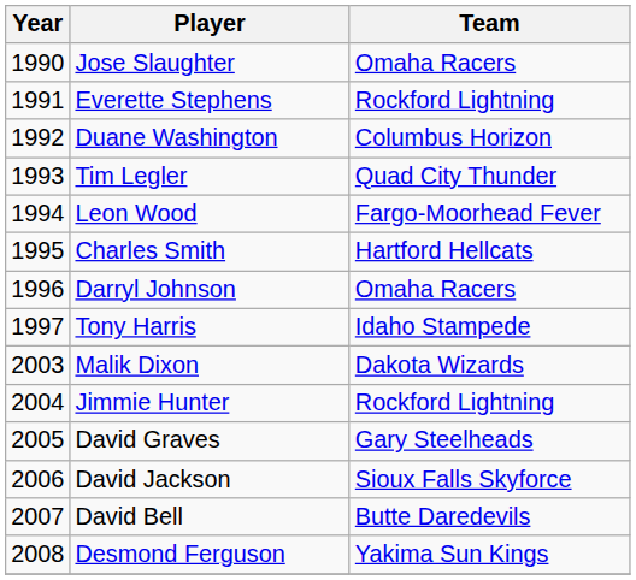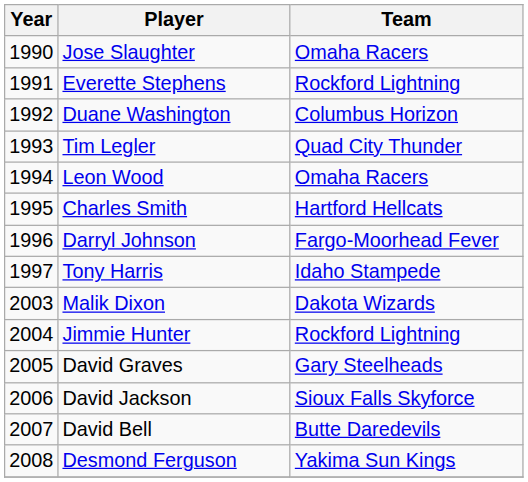Leon Wood | Team: Fargo-Moorhead Fever -> Omaha Racers
Darryl Johnson | Team: Omaha Racers -> Fargo-Moorhead Fever
